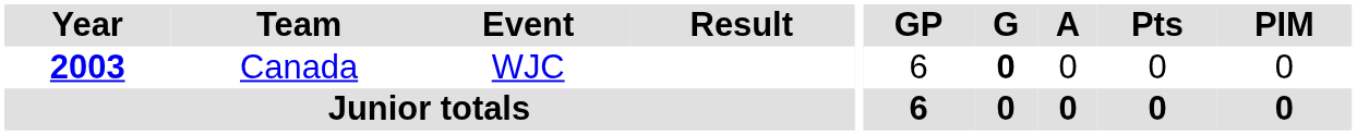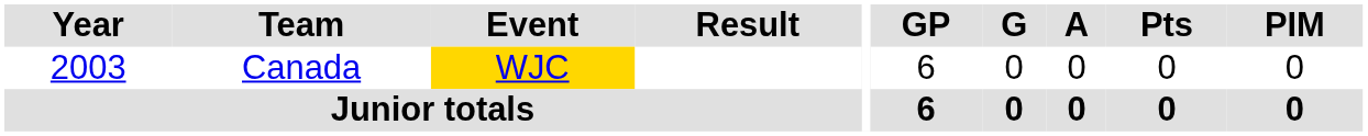Canada | Year: bold -> normal
Canada | Event: no background -> gold background
Canada | G: bold -> normal
